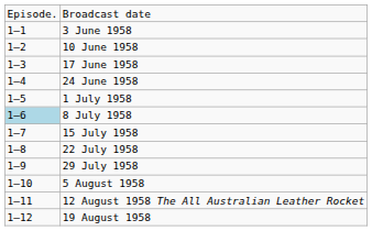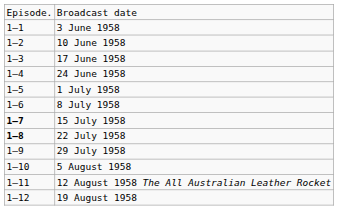8 July 1958 | column 1: lightblue background -> no background
15 July 1958 | column 1: normal -> bold
22 July 1958 | column 1: normal -> bold
